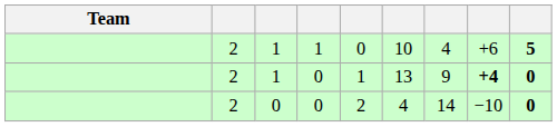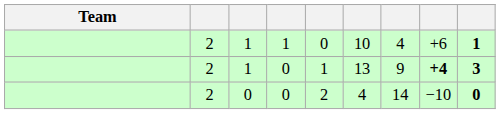row 2 | column 9: 5 -> 1
row 3 | column 9: 0 -> 3
